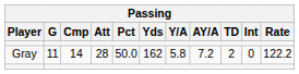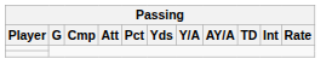- row: Gray | 11 | 14 | 28 | 50.0 | 162 | 5.8 | 7.2 | 2 | 0 | 122.2
